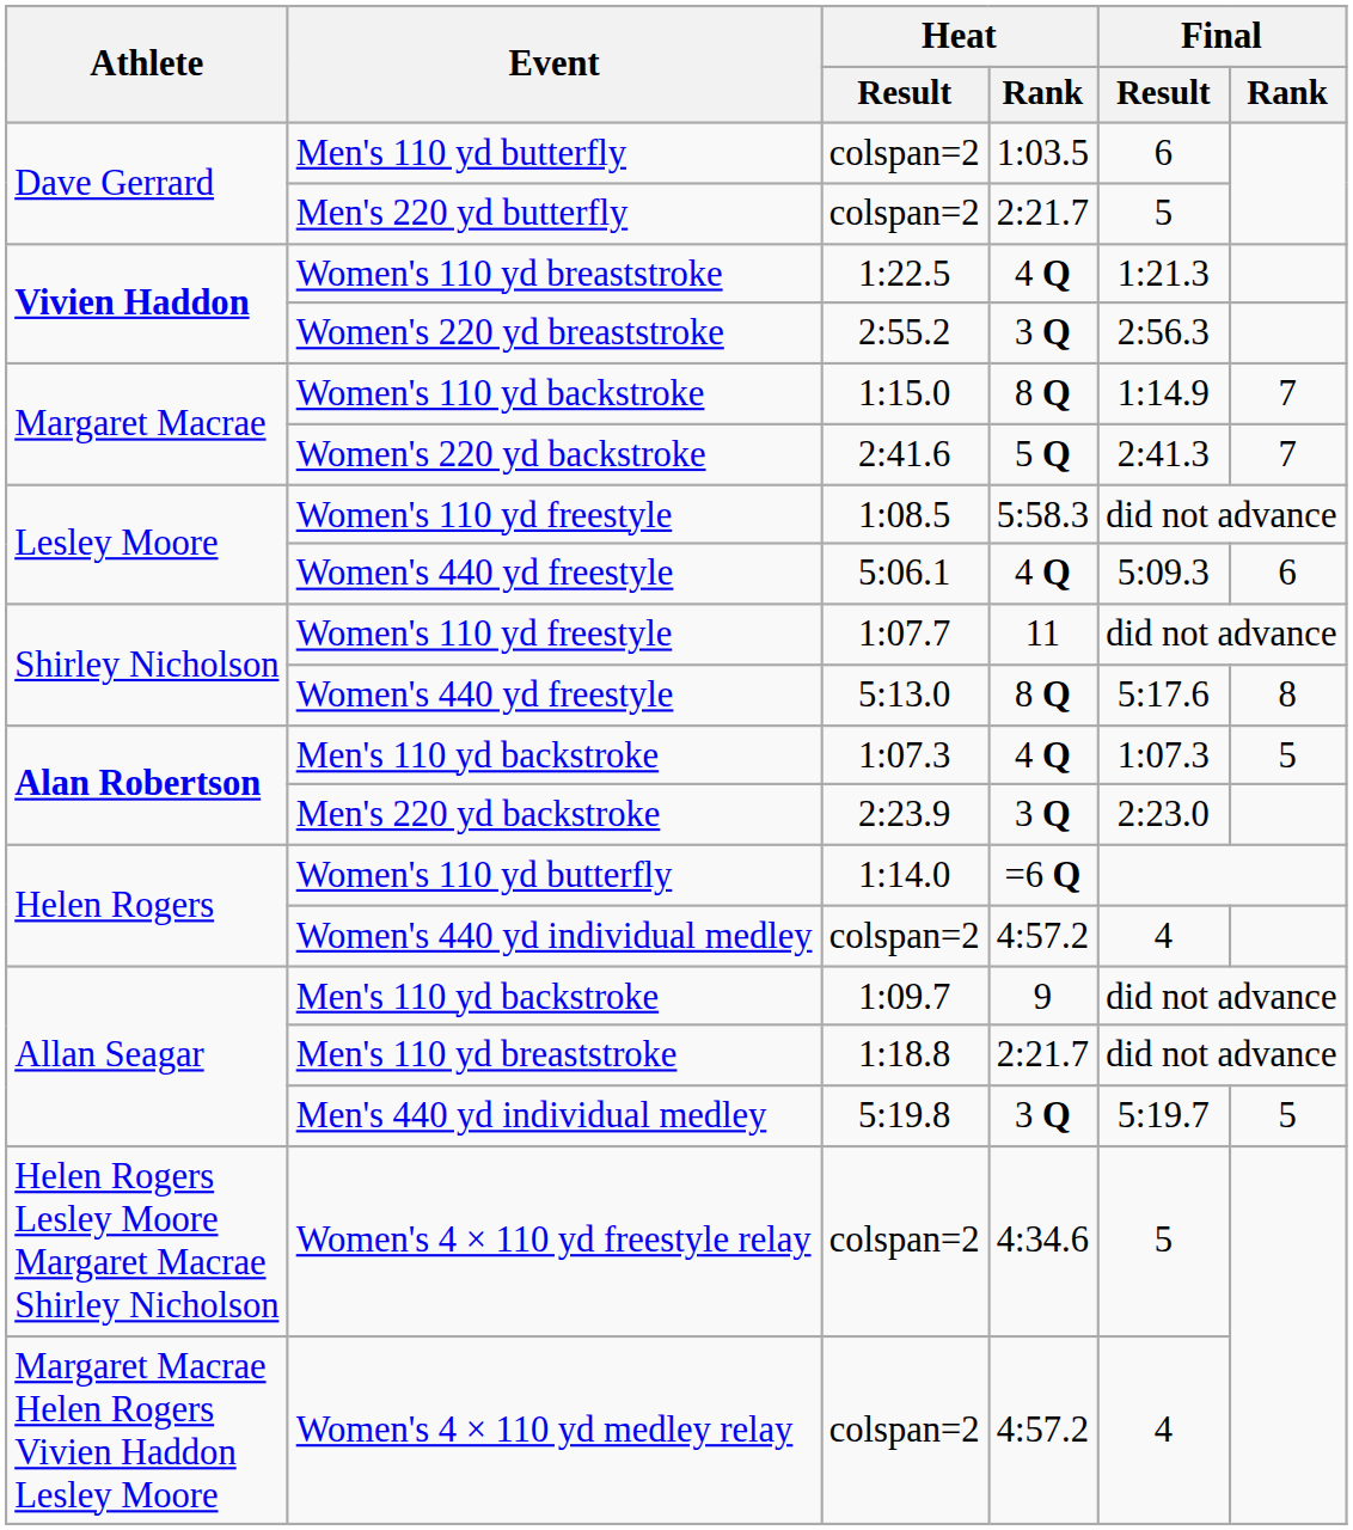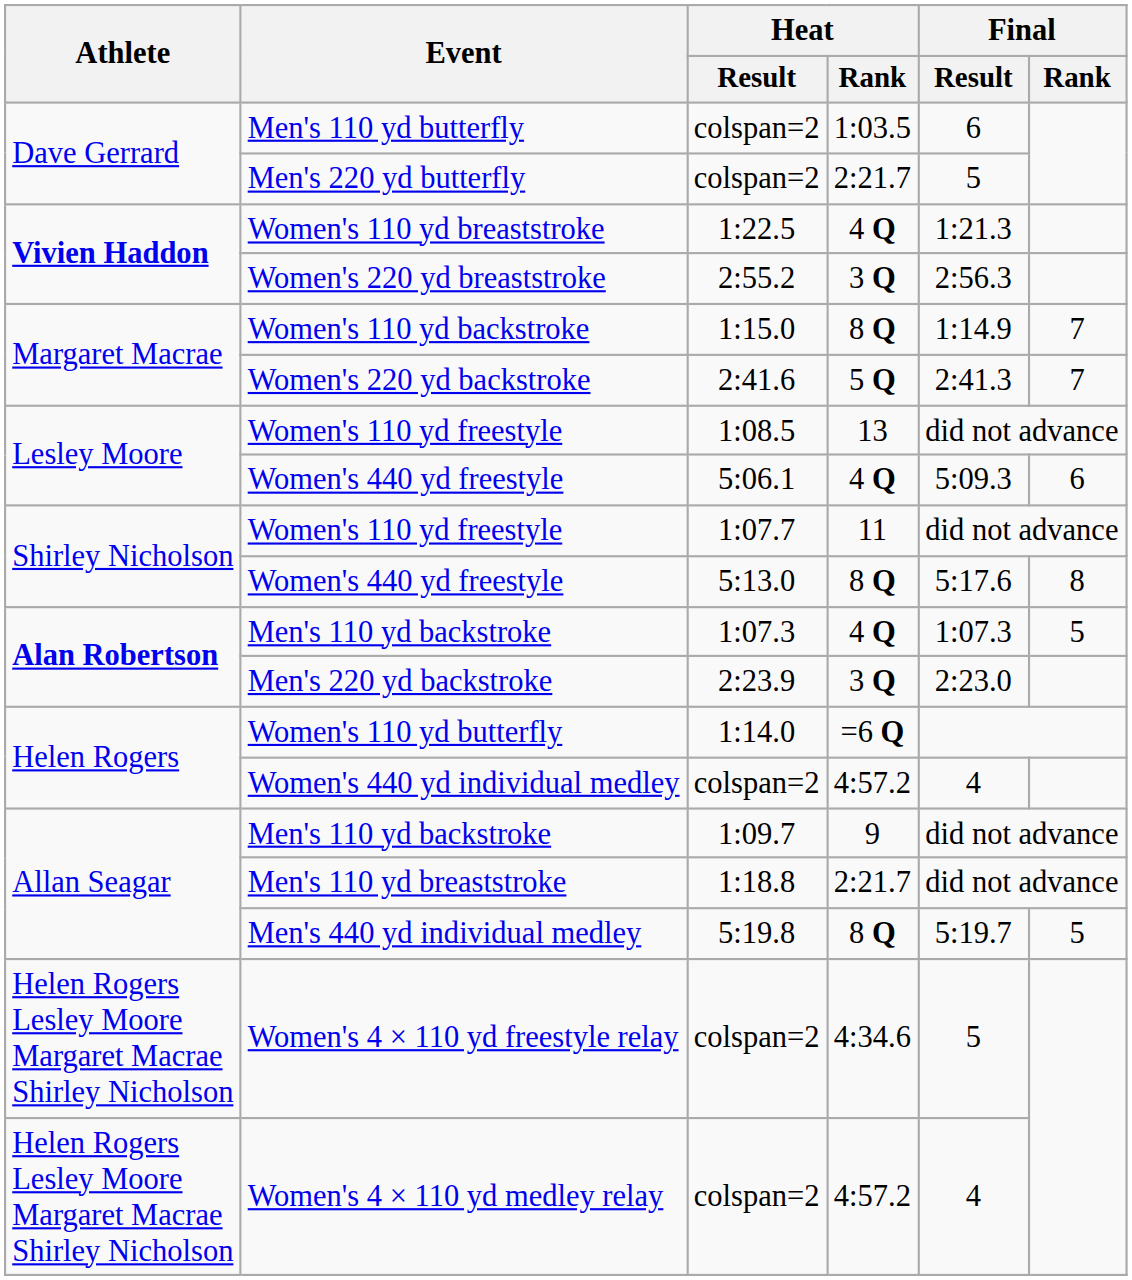Women's 110 yd freestyle / 1:08.5 | Heat / Rank: 5:58.3 -> 13
Men's 440 yd individual medley | Heat / Rank: 3 Q -> 8 Q
Women's 4 × 110 yd medley relay | Athlete: Margaret Macrae Helen Rogers Vivien Haddon Lesley Moore -> Helen Rogers Lesley Moore Margaret Macrae Shirley Nicholson
